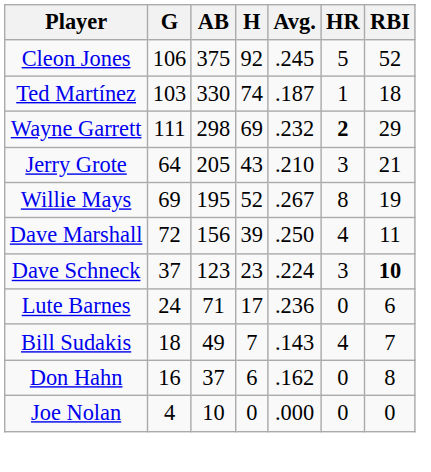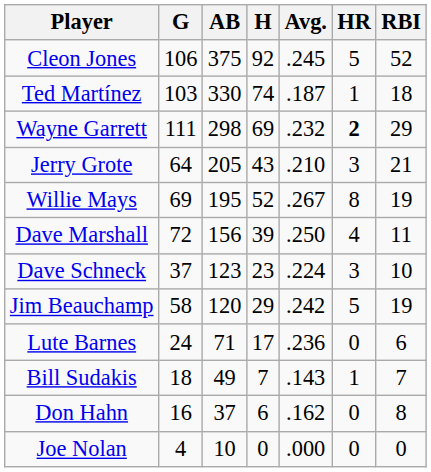Dave Schneck | RBI: bold -> normal
+ row: Jim Beauchamp | 58 | 120 | 29 | .242 | 5 | 19
Bill Sudakis | HR: 4 -> 1
